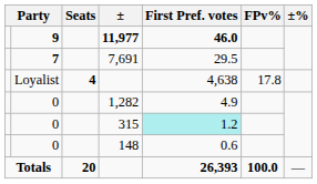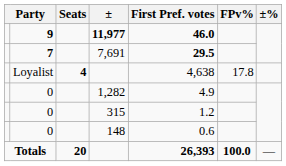7,691 | First Pref. votes: normal -> bold
315 | First Pref. votes: paleturquoise background -> no background
